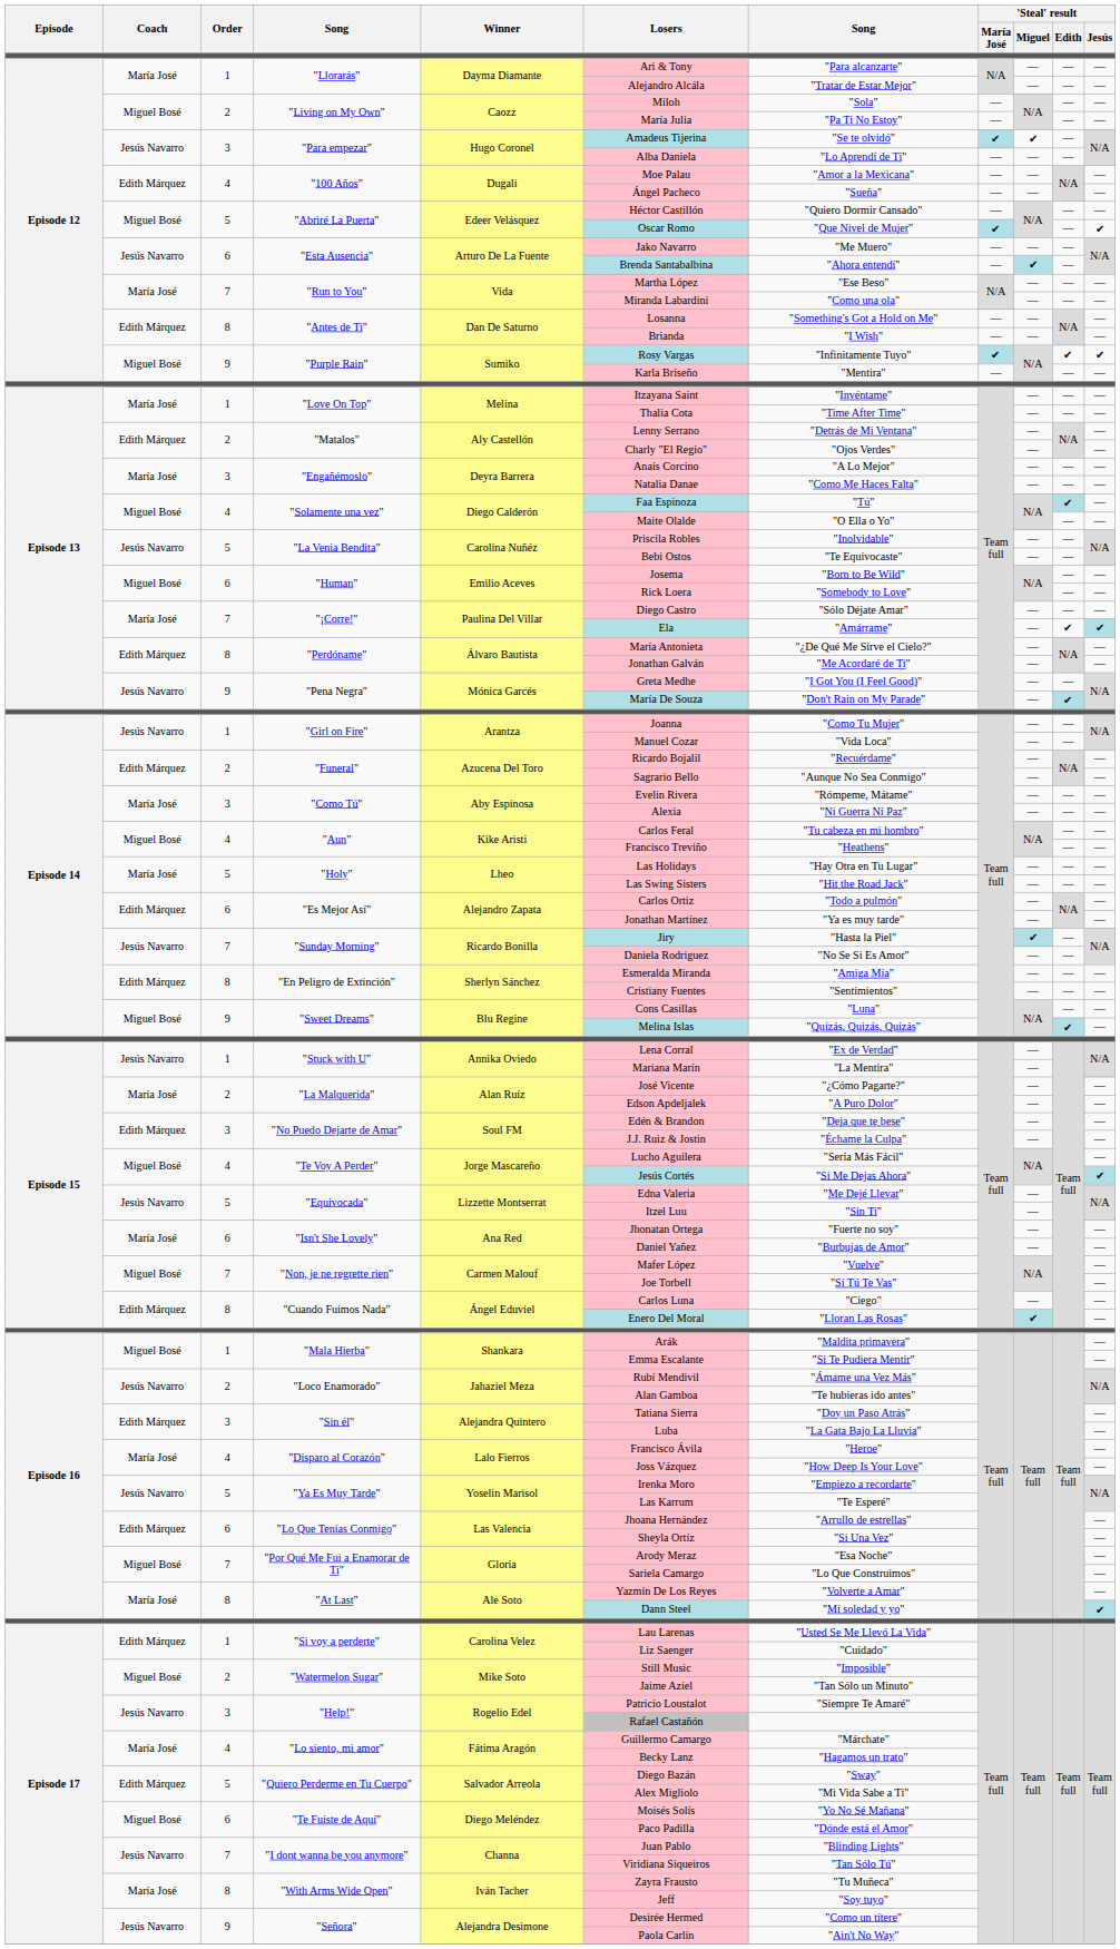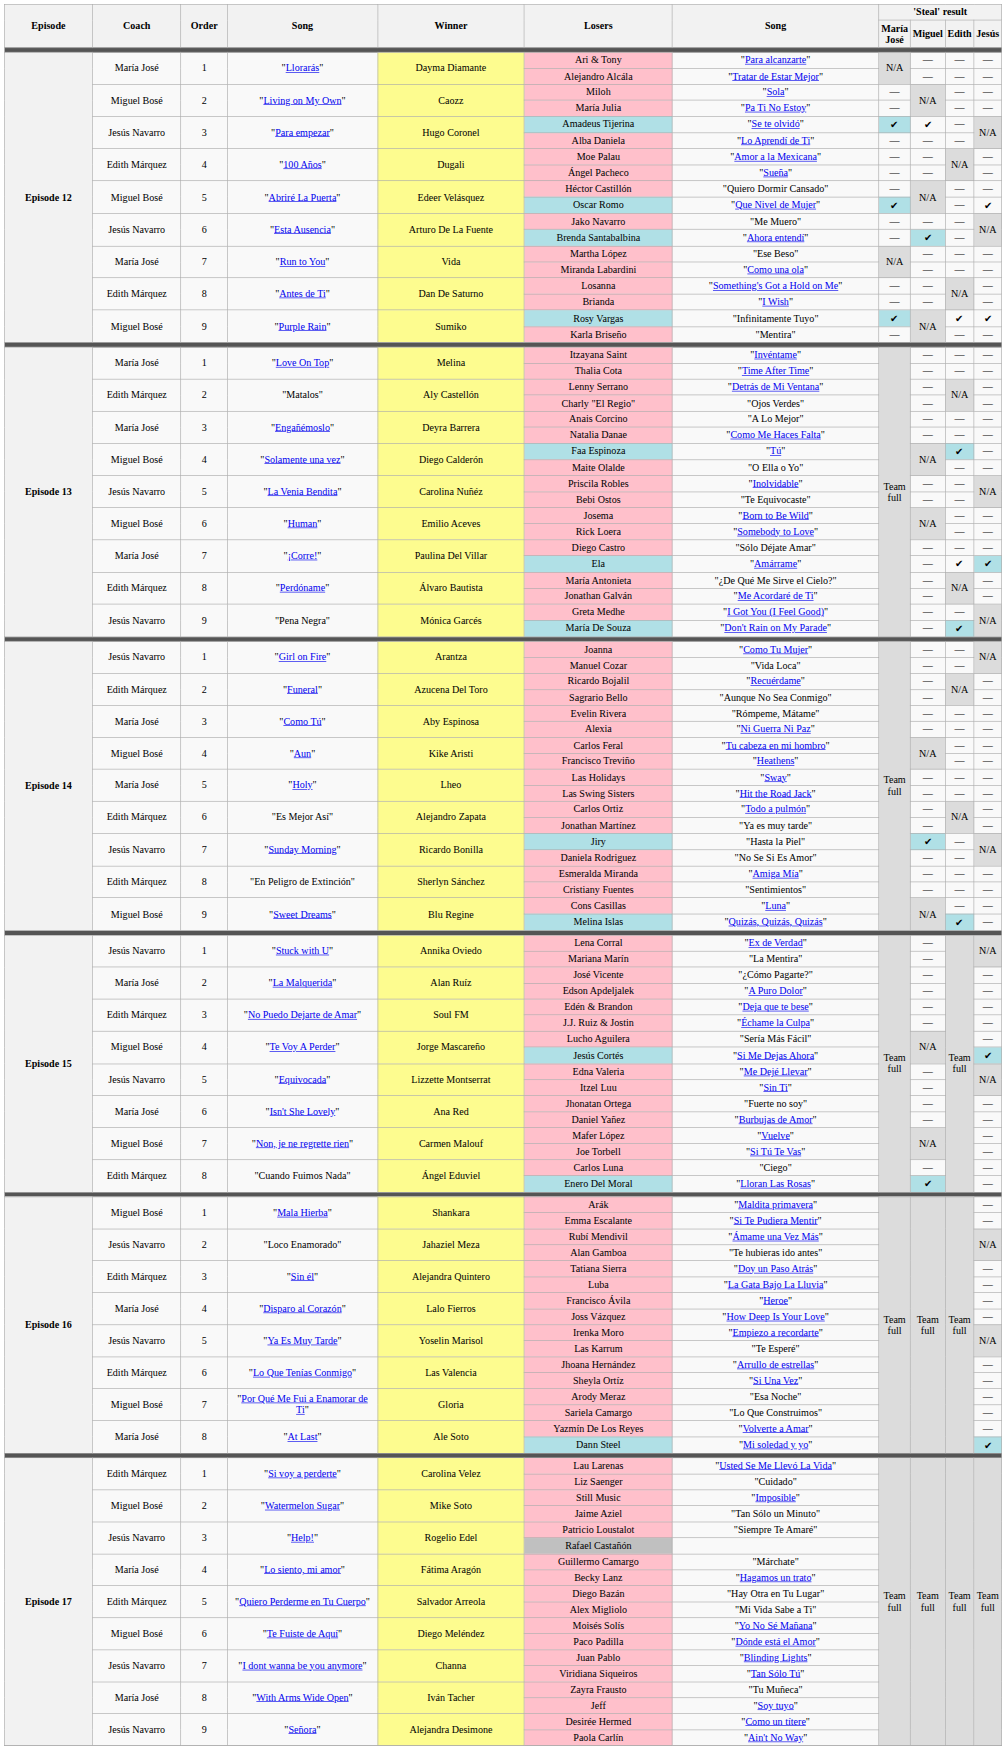row 50 | column 7: "Hay Otra en Tu Lugar" -> "Sway"
row 103 | column 7: "Sway" -> "Hay Otra en Tu Lugar"
